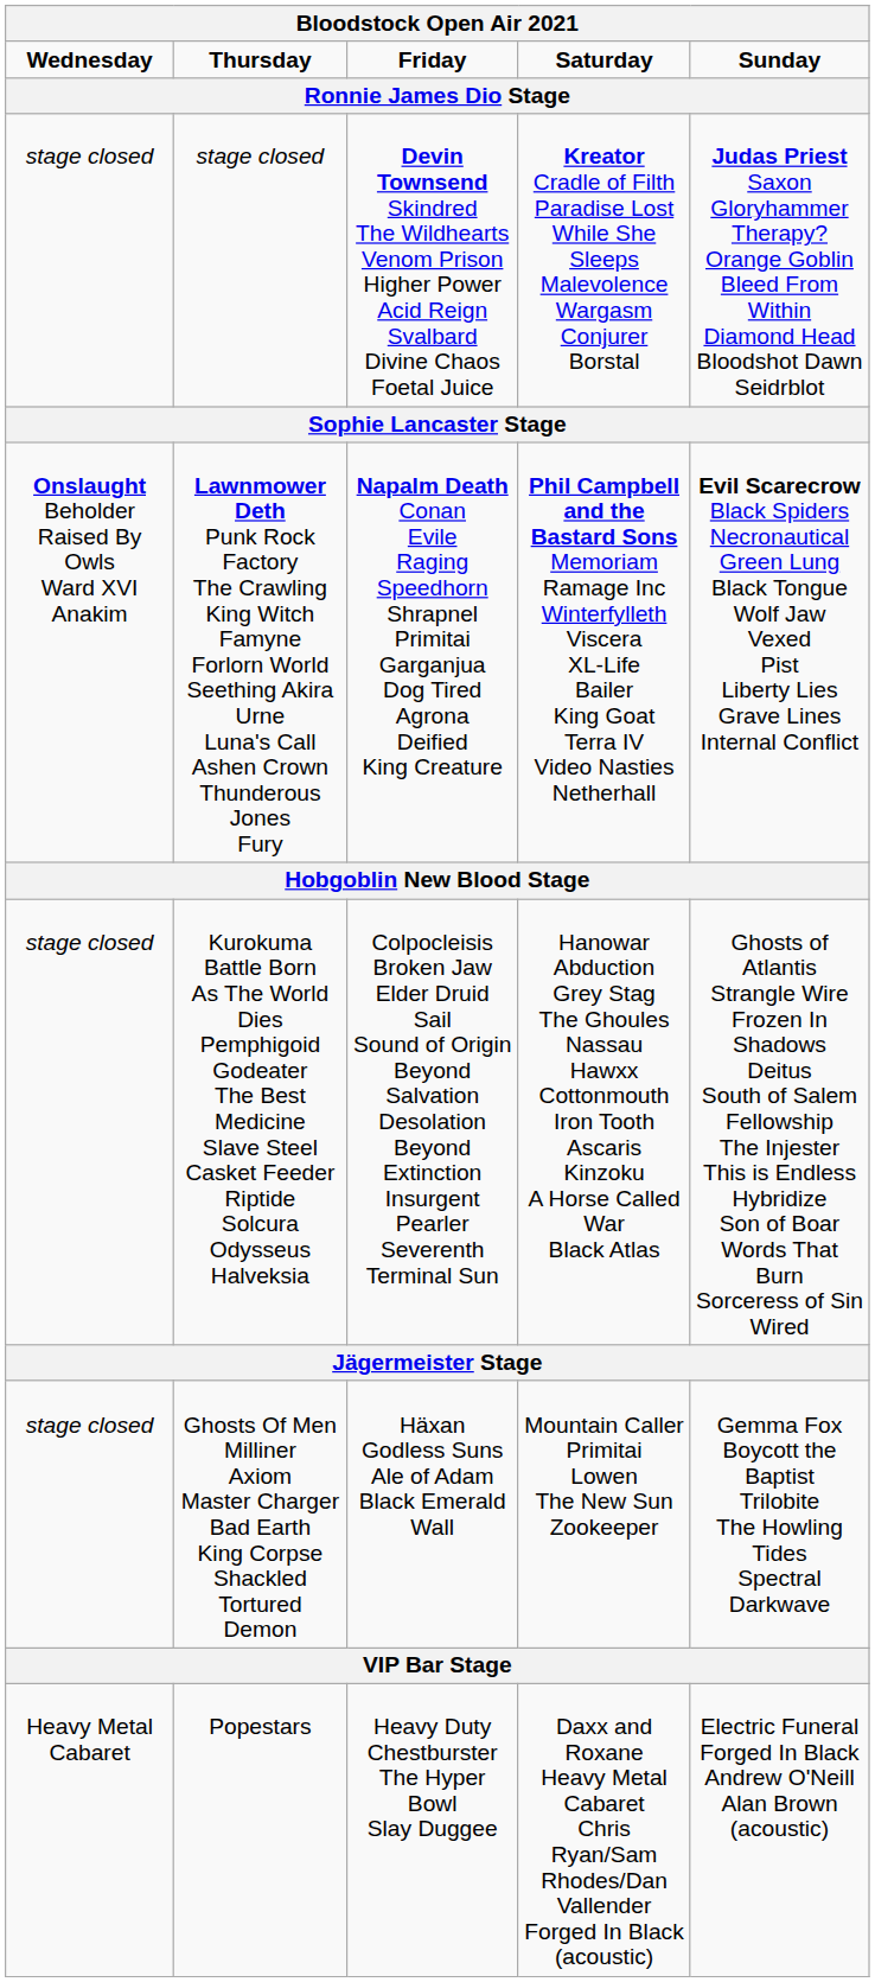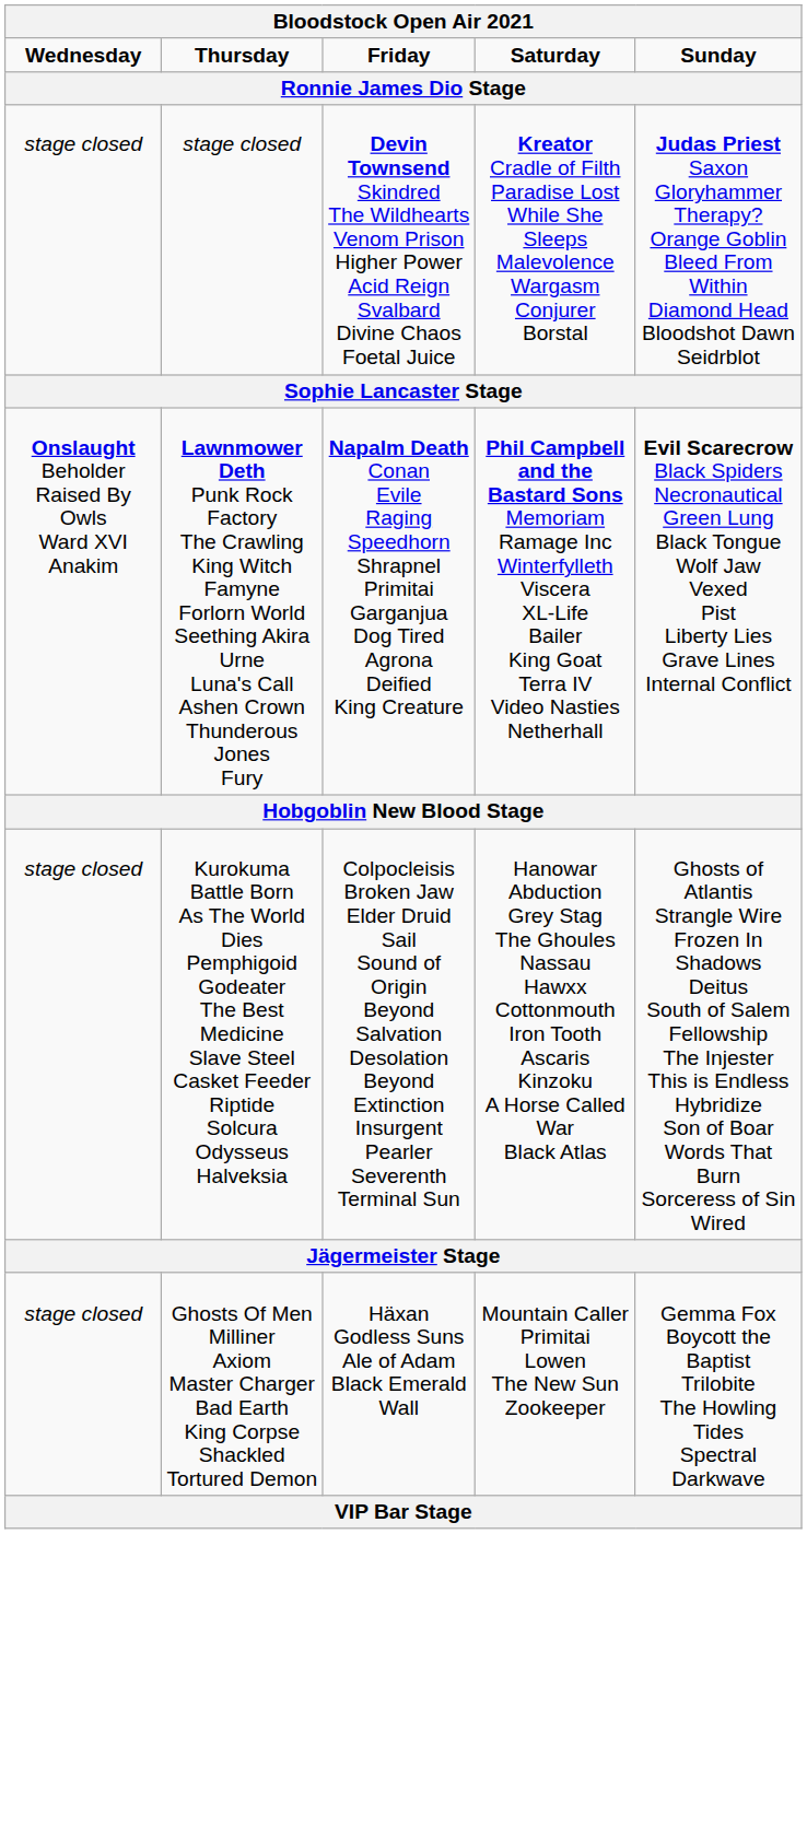- row: Heavy Metal Cabaret | Popestars | Heavy Duty Chestburster The Hyper Bowl Slay Duggee | Daxx and Roxane Heavy Metal Cabaret Chris Ryan/Sam Rhodes/Dan Vallender Forged In Black (acoustic) | Electric Funeral Forged In Black Andrew O'Neill Alan Brown (acoustic)
